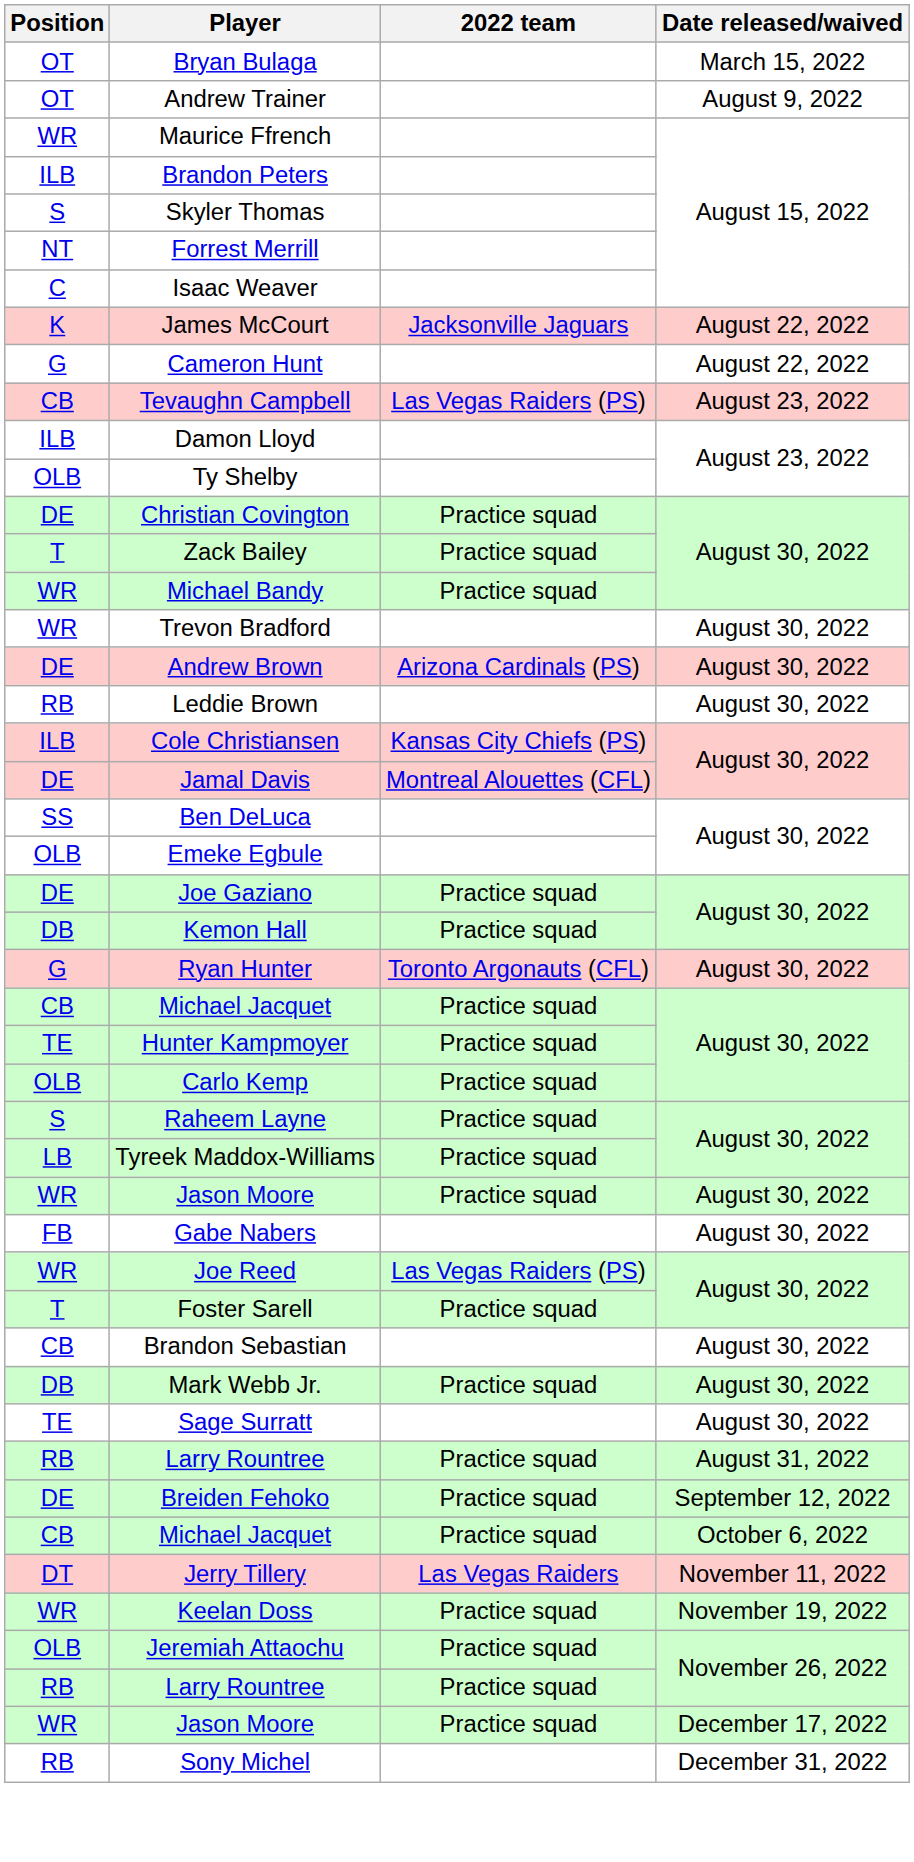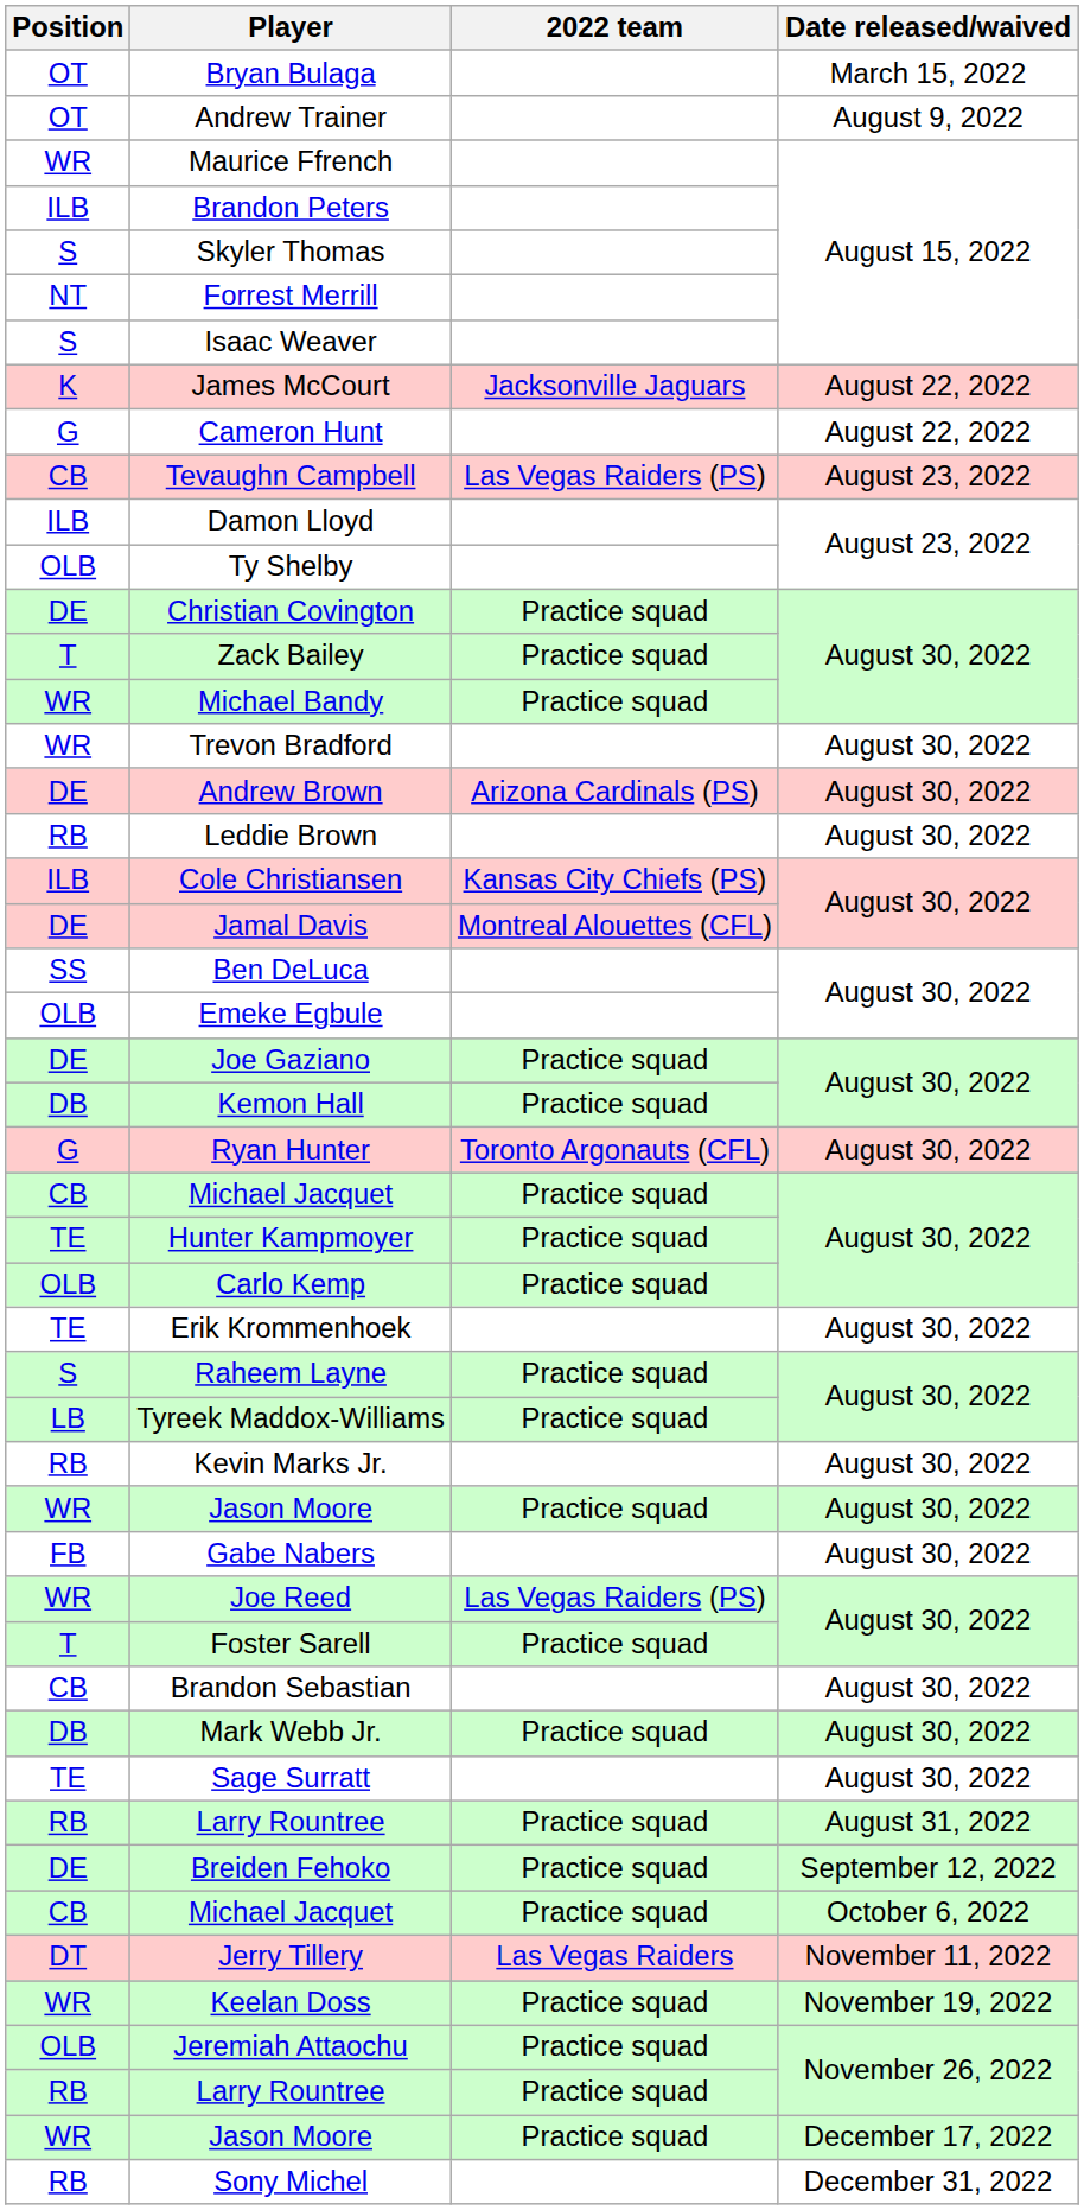Isaac Weaver | Position: C -> S
+ row: TE | Erik Krommenhoek | August 30, 2022
+ row: RB | Kevin Marks Jr. | August 30, 2022
